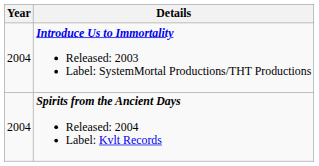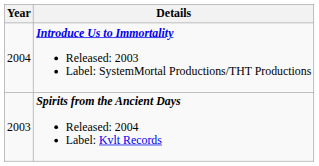row 3 | Year: 2004 -> 2003
